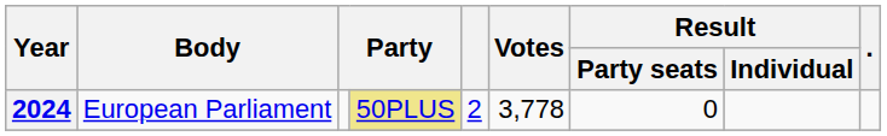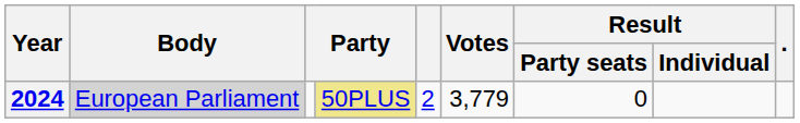2024 | Body: no background -> lightgrey background
2024 | Votes: 3,778 -> 3,779
